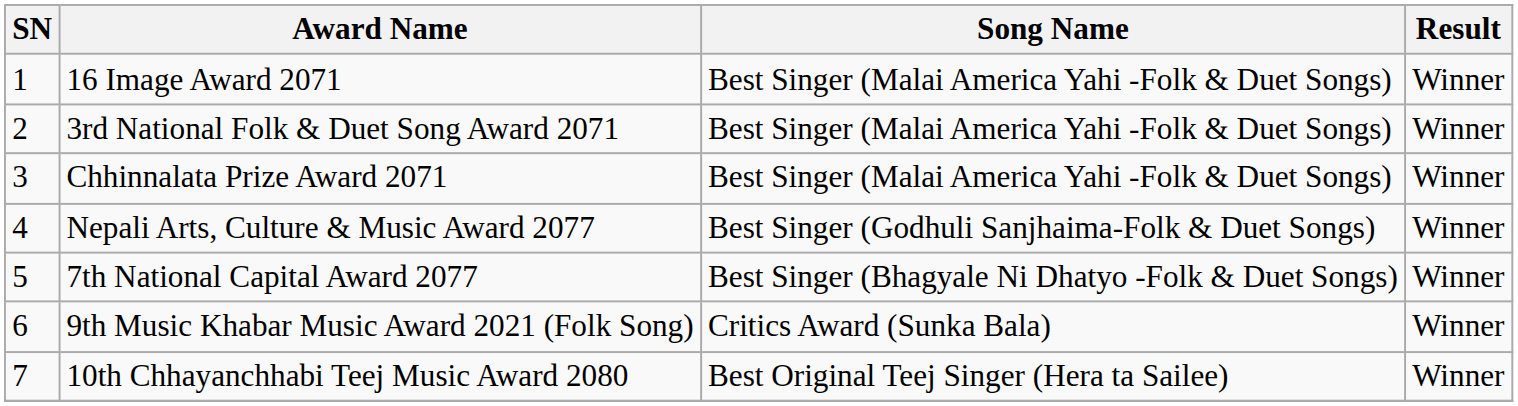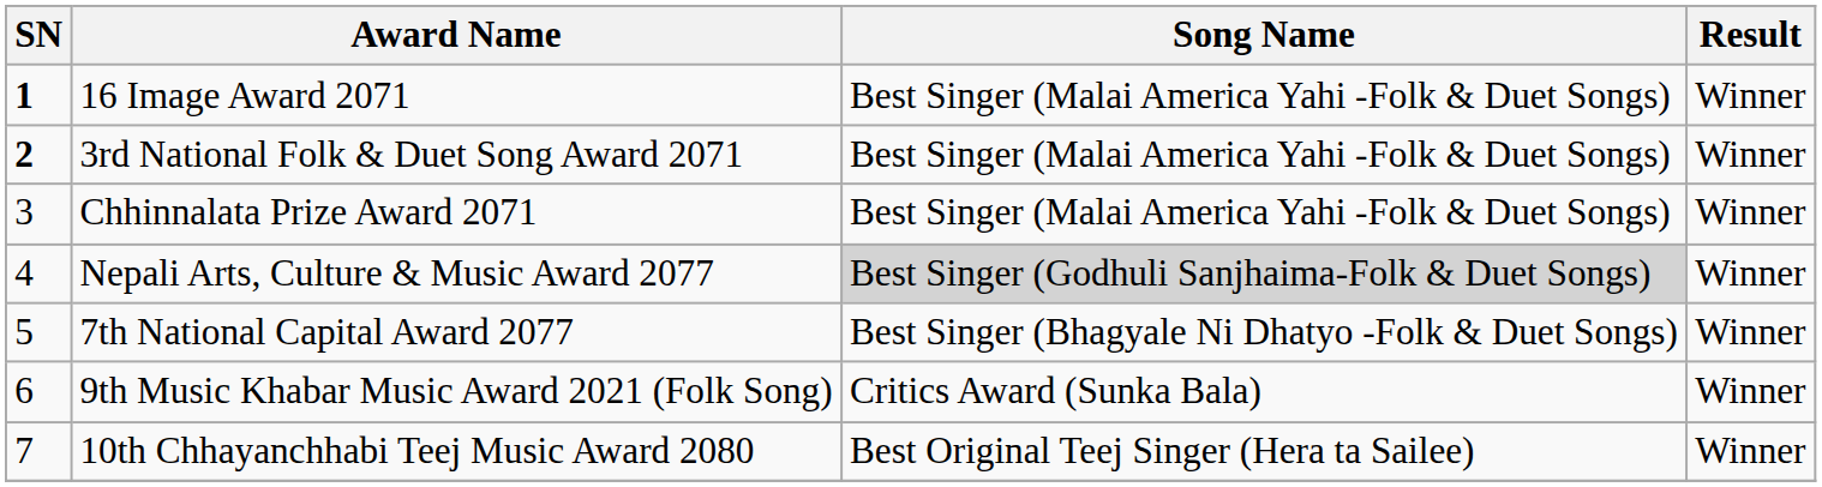16 Image Award 2071 | SN: normal -> bold
3rd National Folk & Duet Song Award 2071 | SN: normal -> bold
Nepali Arts, Culture & Music Award 2077 | Song Name: no background -> lightgrey background
